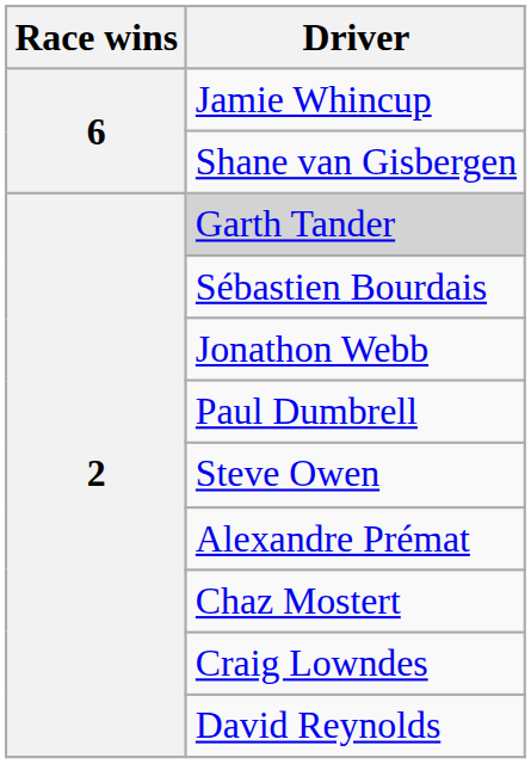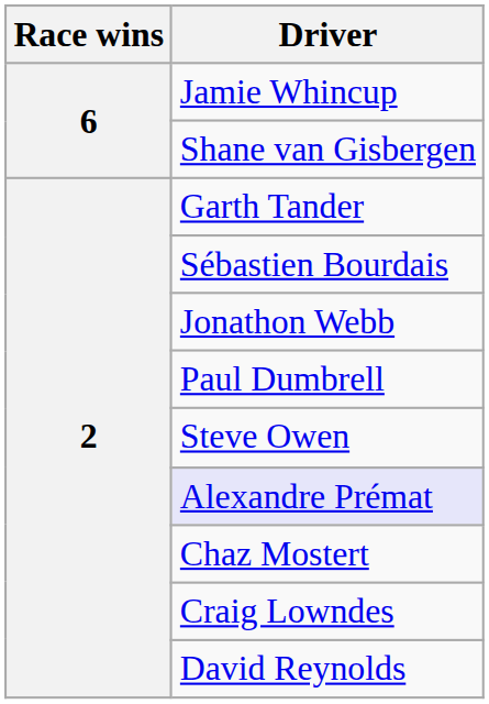Garth Tander | Driver: lightgrey background -> no background
Alexandre Prémat | Driver: no background -> lavender background
